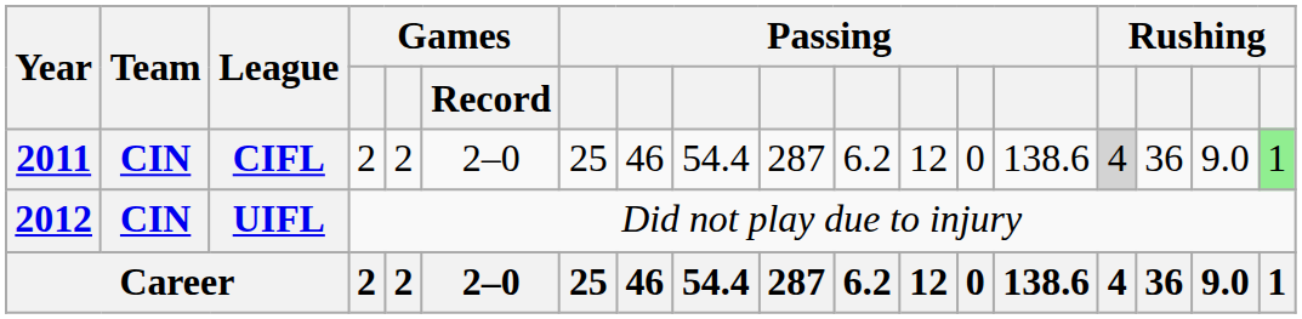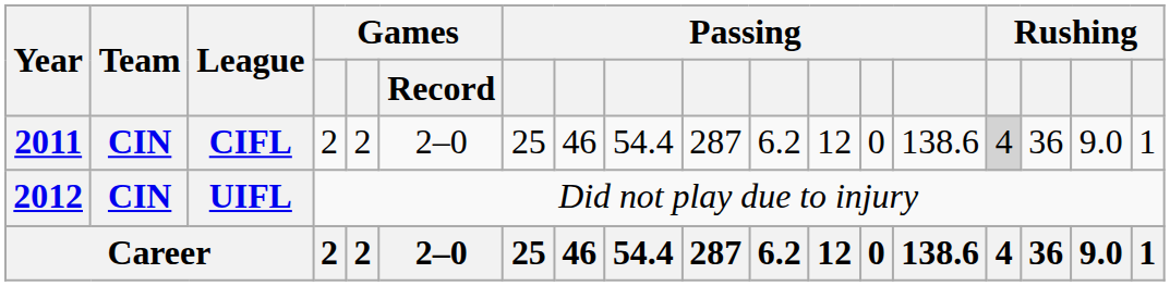CIFL | column 18: lightgreen background -> no background
